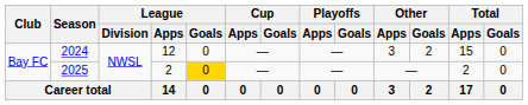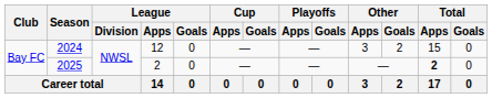2025 | League / Goals: gold background -> no background
2025 | Total / Apps: normal -> bold
